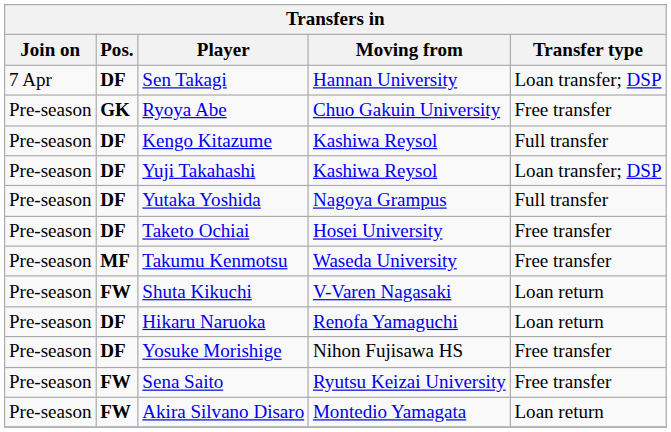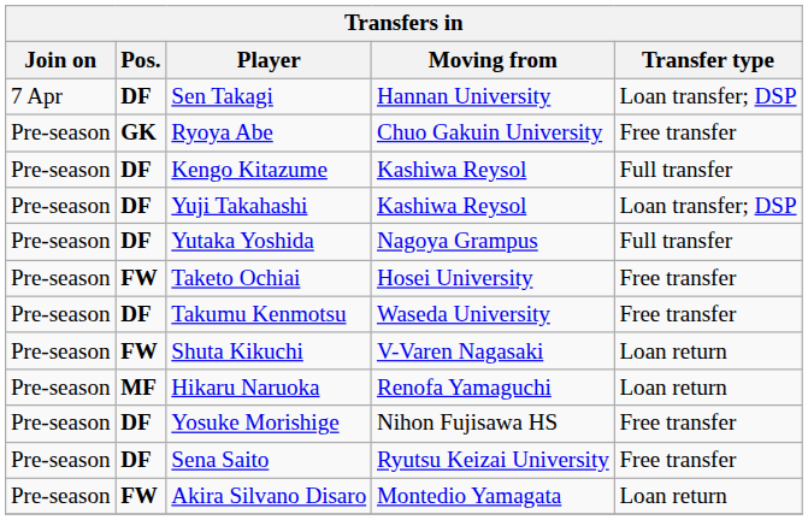Taketo Ochiai | Pos.: DF -> FW
Takumu Kenmotsu | Pos.: MF -> DF
Hikaru Naruoka | Pos.: DF -> MF
Sena Saito | Pos.: FW -> DF
